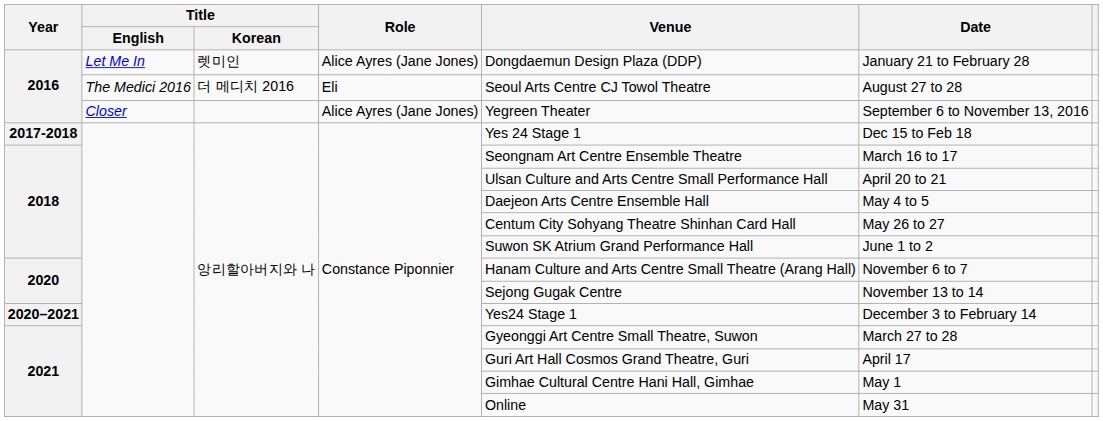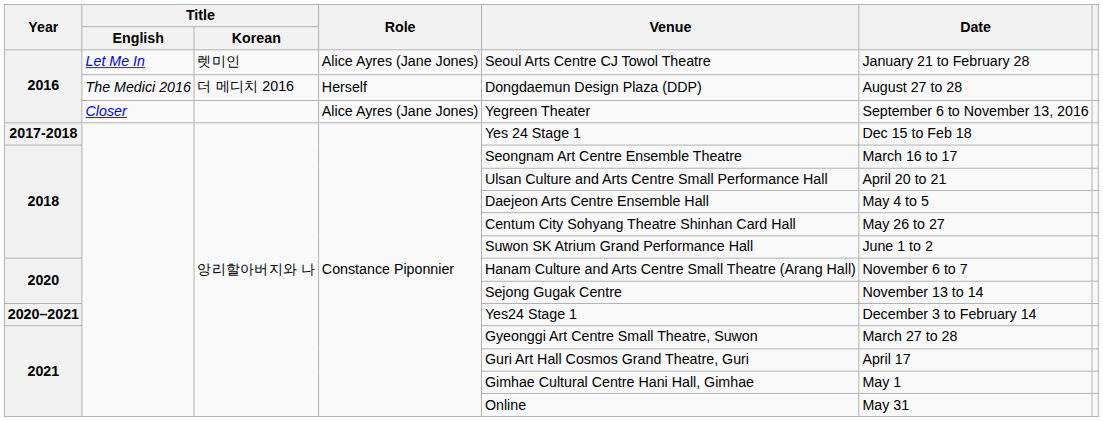2016 / Let Me In | Venue: Dongdaemun Design Plaza (DDP) -> Seoul Arts Centre CJ Towol Theatre
2016 / The Medici 2016 | Role: Eli -> Herself
2016 / The Medici 2016 | Venue: Seoul Arts Centre CJ Towol Theatre -> Dongdaemun Design Plaza (DDP)
